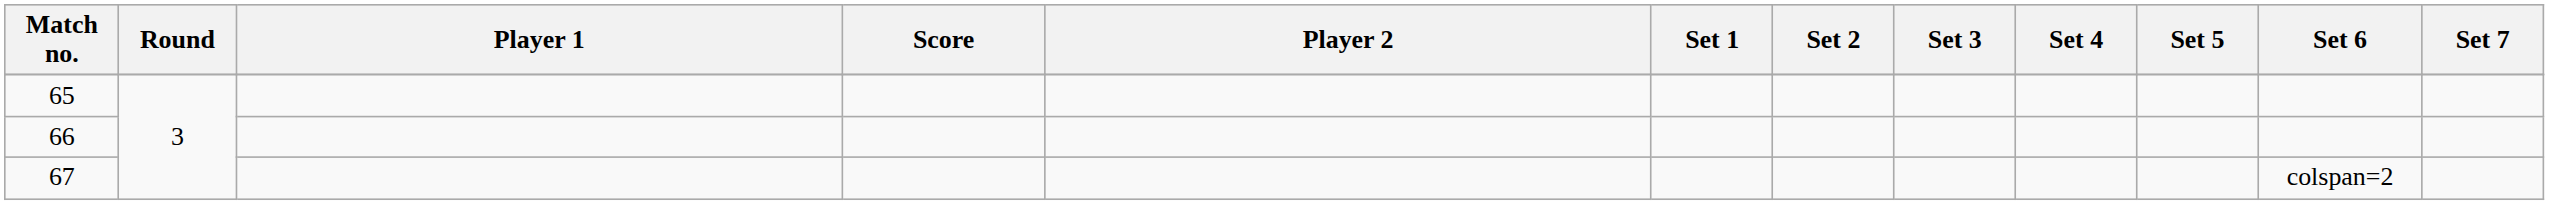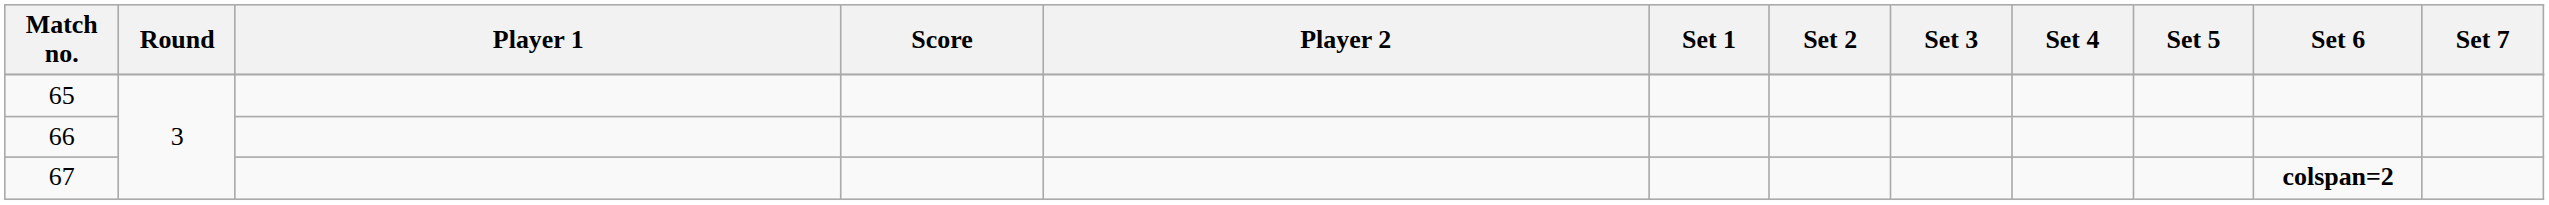67 | Set 6: normal -> bold
